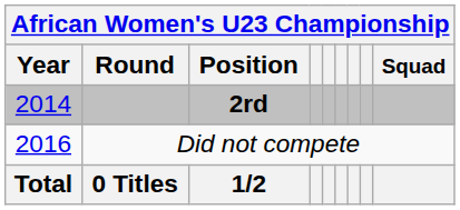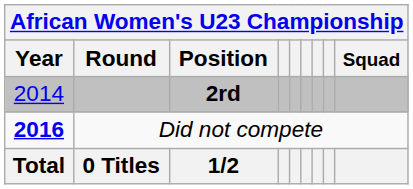Did not compete | Year: normal -> bold
